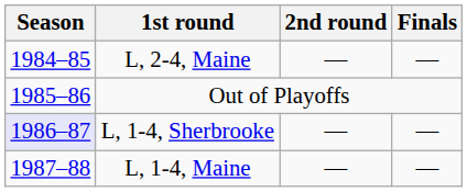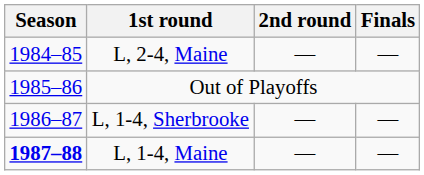L, 1-4, Sherbrooke | Season: lavender background -> no background
L, 1-4, Maine | Season: normal -> bold
